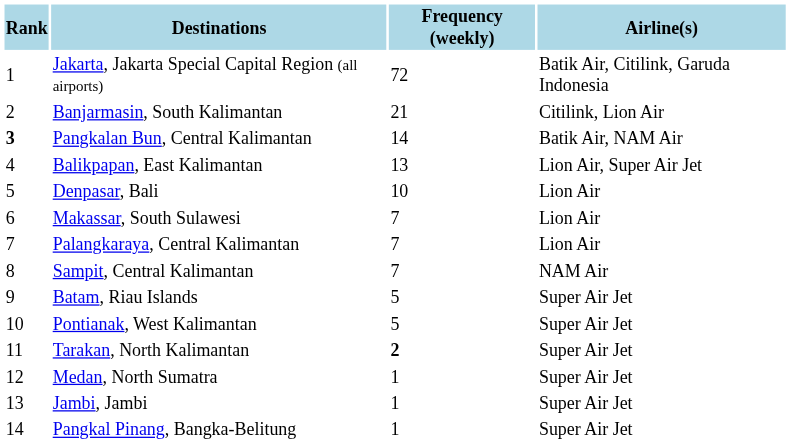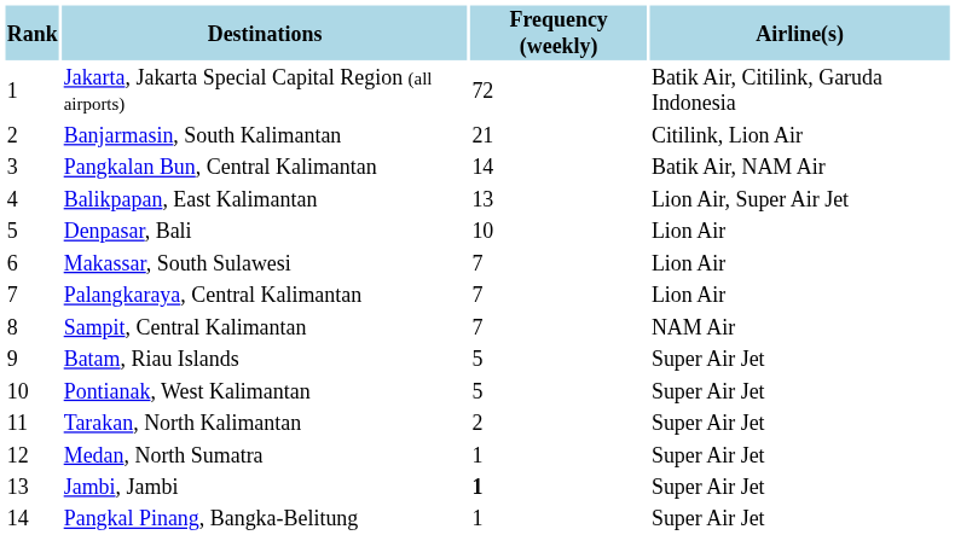Pangkalan Bun, Central Kalimantan | Rank: bold -> normal
Tarakan, North Kalimantan | Frequency (weekly): bold -> normal
Jambi, Jambi | Frequency (weekly): normal -> bold
